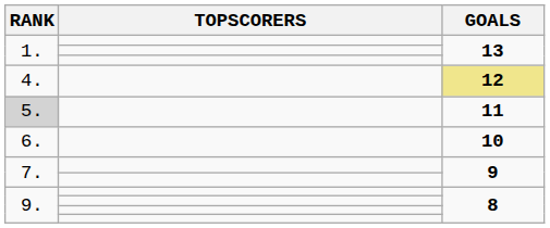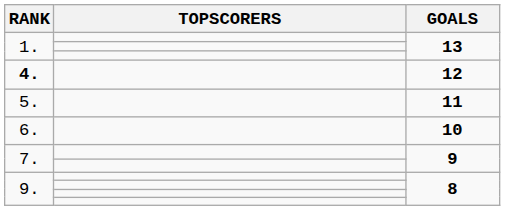4. | RANK: normal -> bold
4. | GOALS: khaki background -> no background
5. | RANK: lightgrey background -> no background
